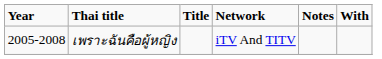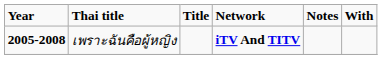เพราะฉันคือผู้หญิง | Year: normal -> bold
เพราะฉันคือผู้หญิง | Network: normal -> bold
